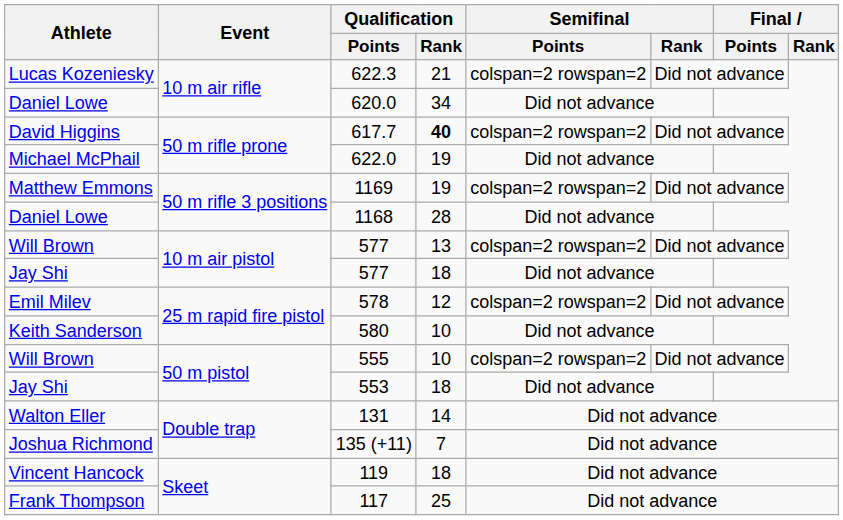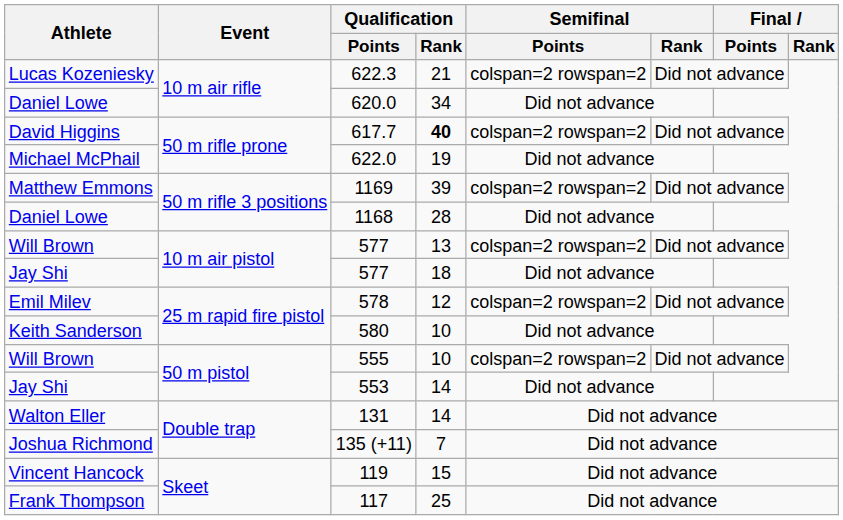1169 | Qualification / Rank: 19 -> 39
553 | Qualification / Rank: 18 -> 14
119 | Qualification / Rank: 18 -> 15
